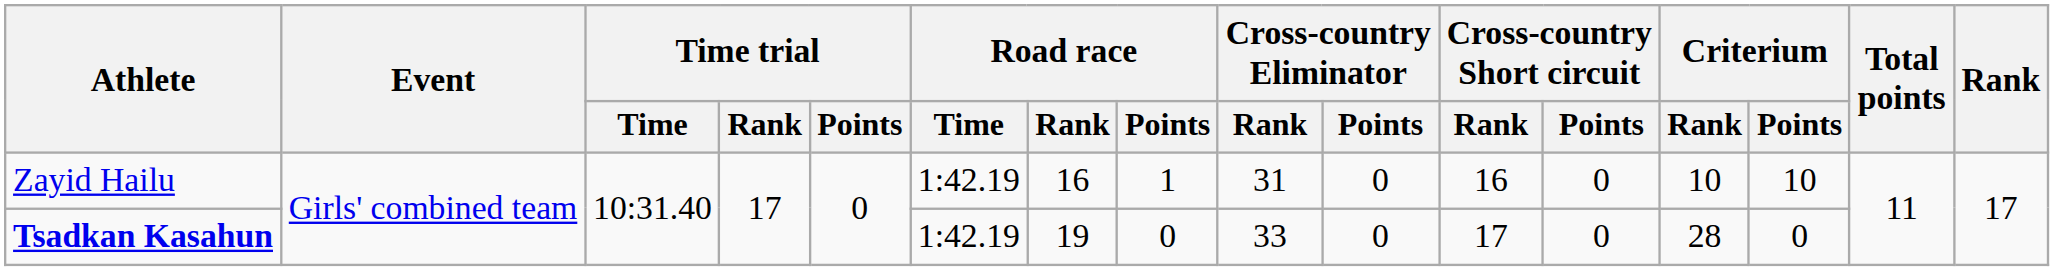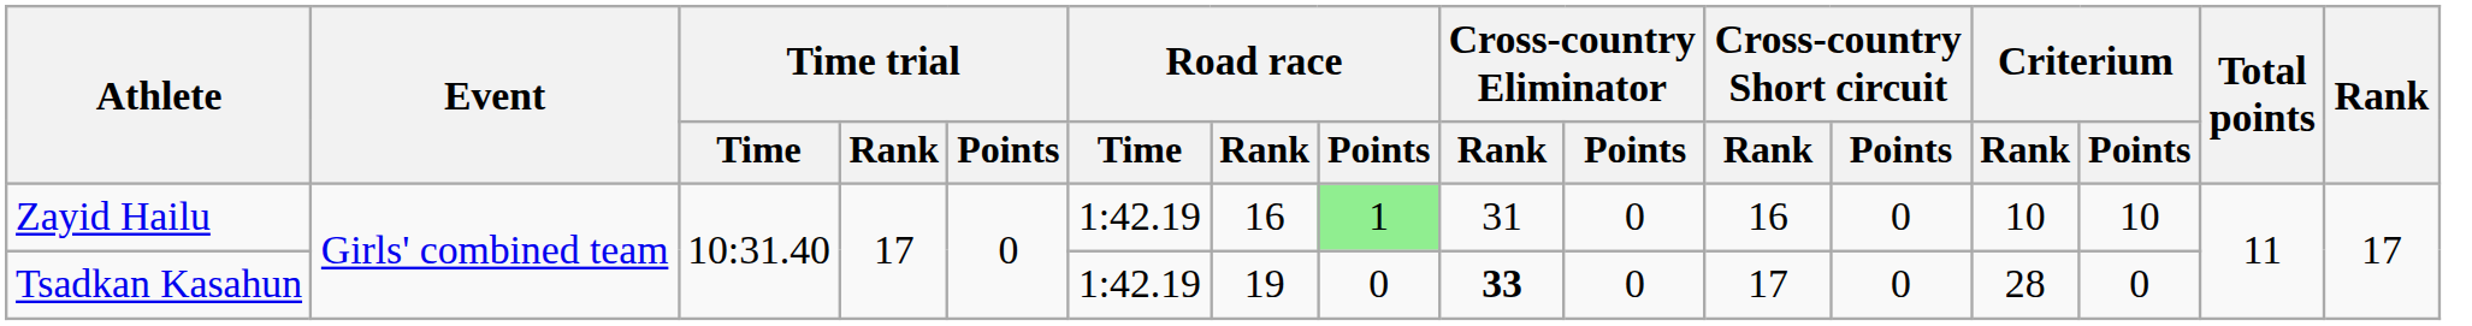row 3 | Road race / Points: no background -> lightgreen background
row 4 | Athlete: bold -> normal
row 4 | Cross-country Eliminator / Rank: normal -> bold
